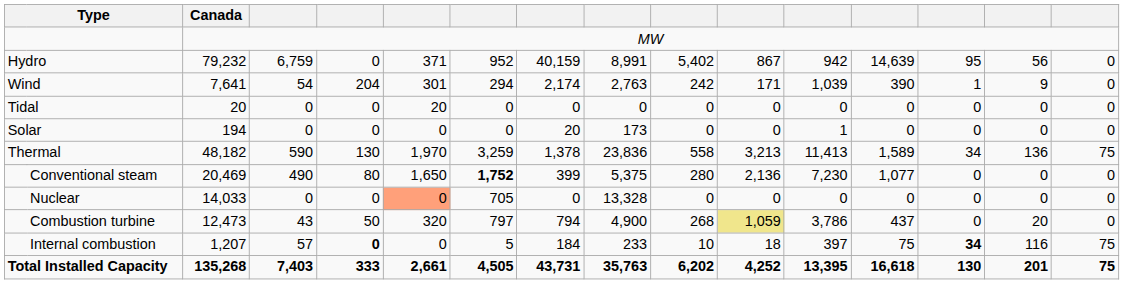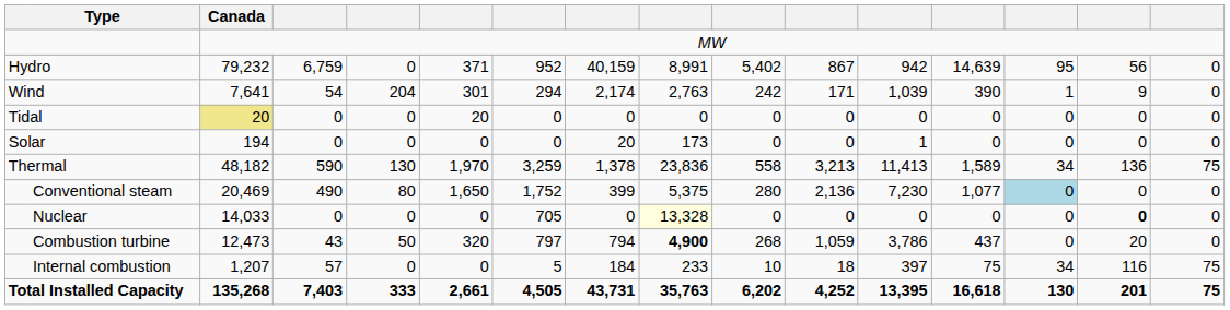Tidal | Canada: no background -> khaki background
Conventional steam | column 7: bold -> normal
Conventional steam | column 14: no background -> lightblue background
Nuclear | column 6: lightsalmon background -> no background
Nuclear | column 9: no background -> lightyellow background
Nuclear | column 15: normal -> bold
Combustion turbine | column 9: normal -> bold
Combustion turbine | column 11: khaki background -> no background
Internal combustion | column 5: bold -> normal
Internal combustion | column 14: bold -> normal
